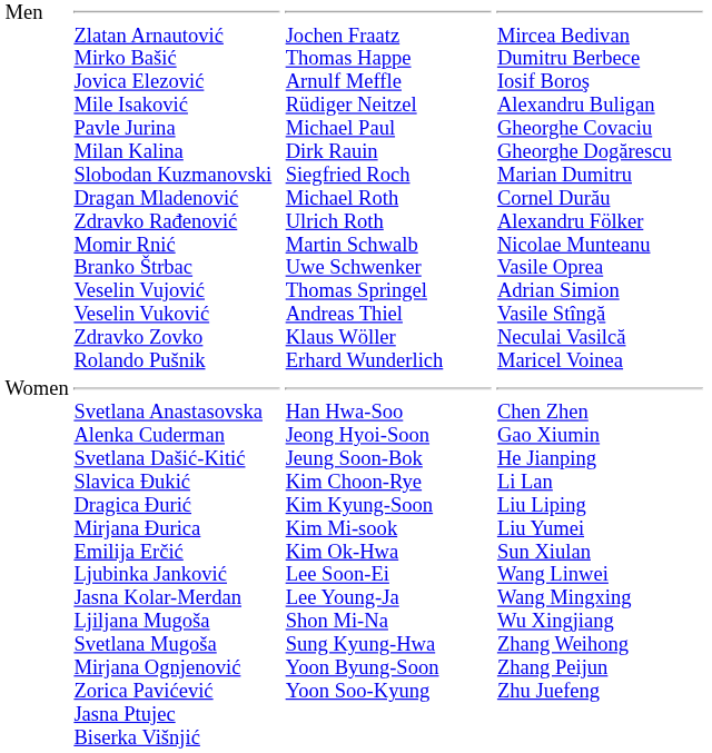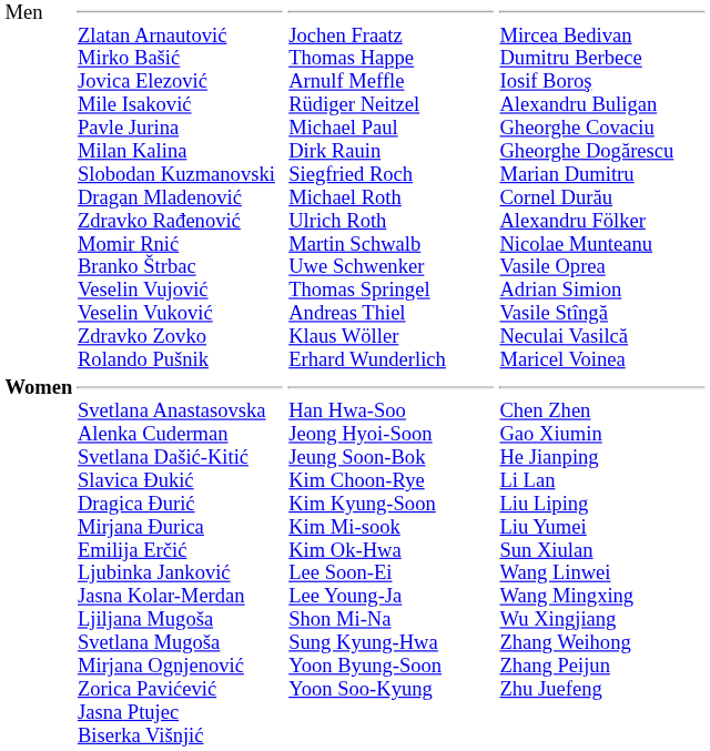Women | column 1: normal -> bold
